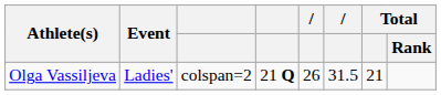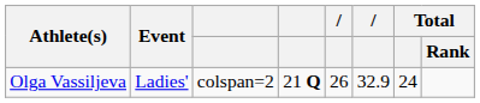Olga Vassiljeva | column 6: 31.5 -> 32.9
Olga Vassiljeva | Total: 21 -> 24
